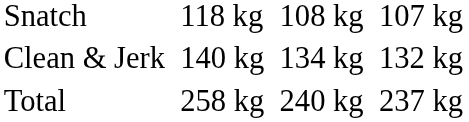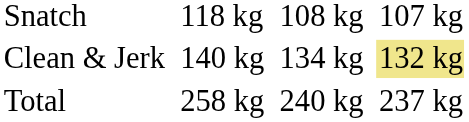Clean & Jerk | column 4: no background -> khaki background
